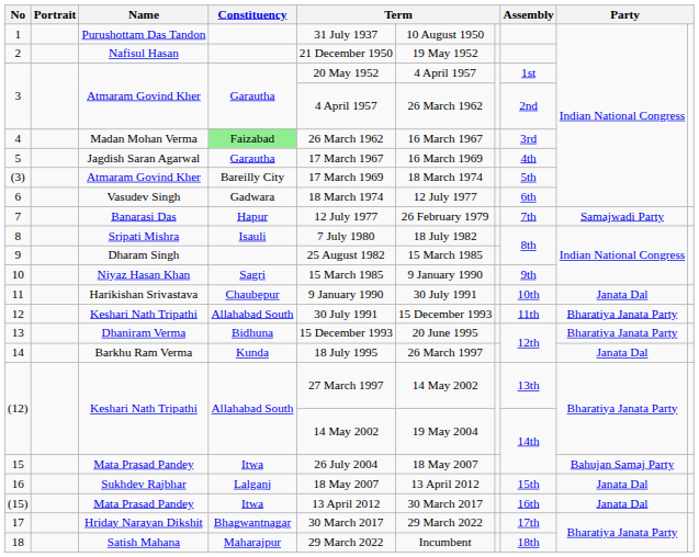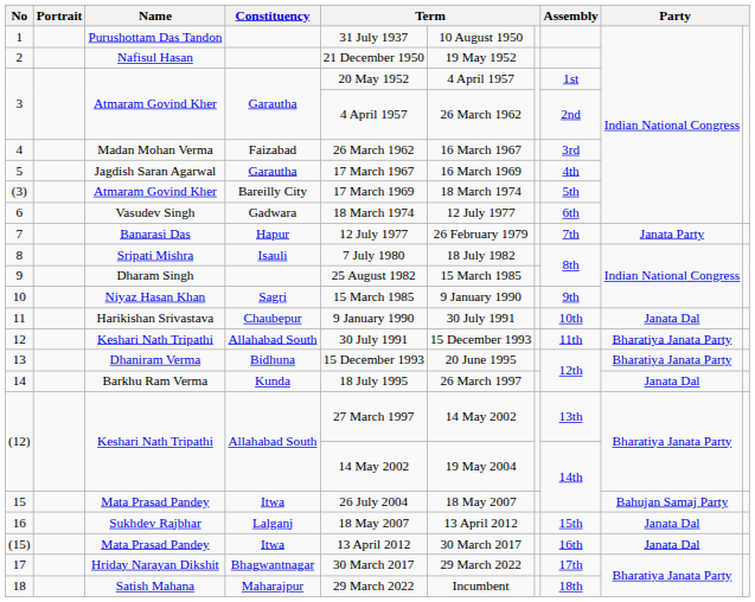4 | Constituency: lightgreen background -> no background
7 | column 9: Samajwadi Party -> Janata Party
